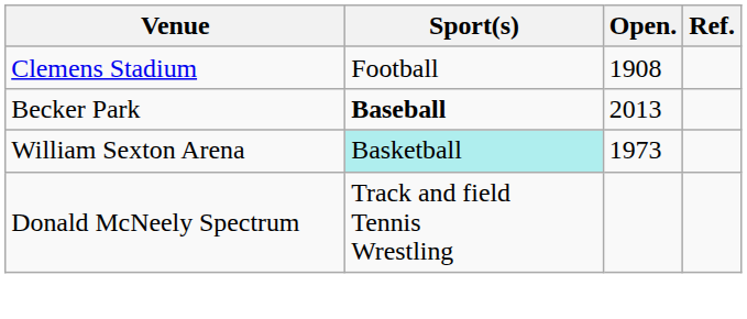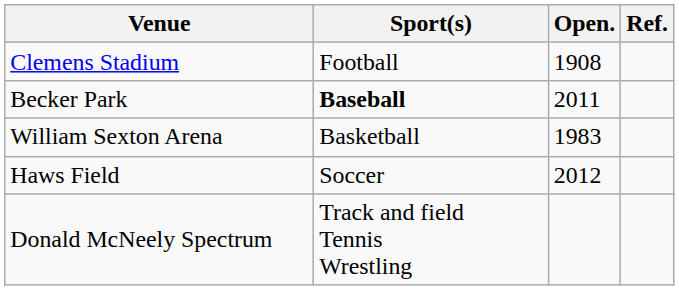Becker Park | Open.: 2013 -> 2011
William Sexton Arena | Sport(s): paleturquoise background -> no background
William Sexton Arena | Open.: 1973 -> 1983
+ row: Haws Field | Soccer | 2012
